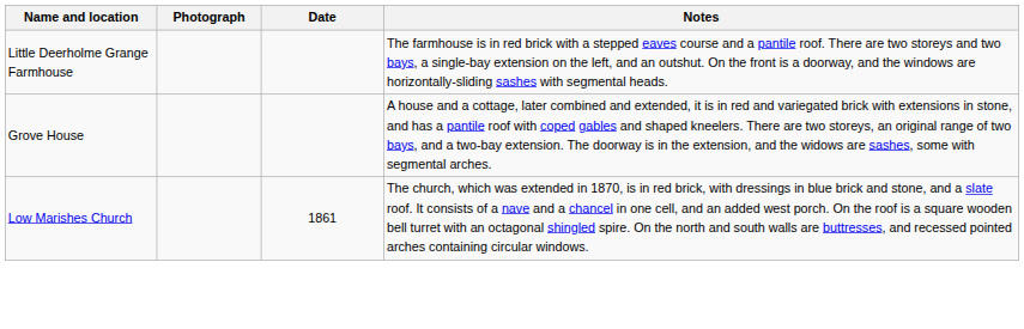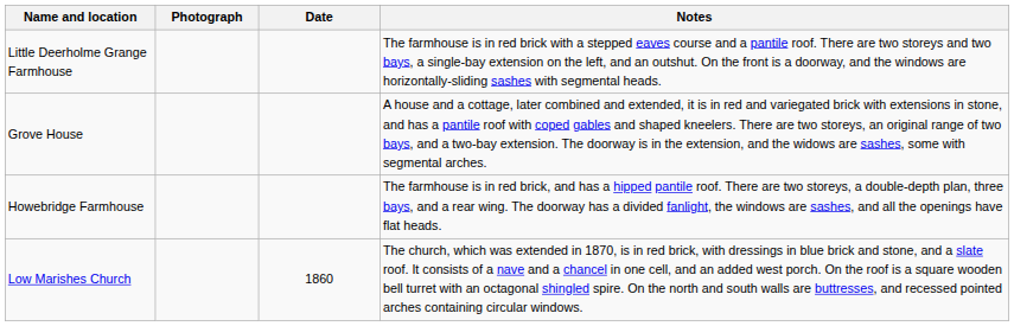+ row: Howebridge Farmhouse | The farmhouse is in red brick, and has a hipped pantile roof. There are two storeys, a double-depth plan, three bays, and a rear wing. The doorway has a divided fanlight, the windows are sashes, and all the openings have flat heads.
Low Marishes Church | Date: 1861 -> 1860
